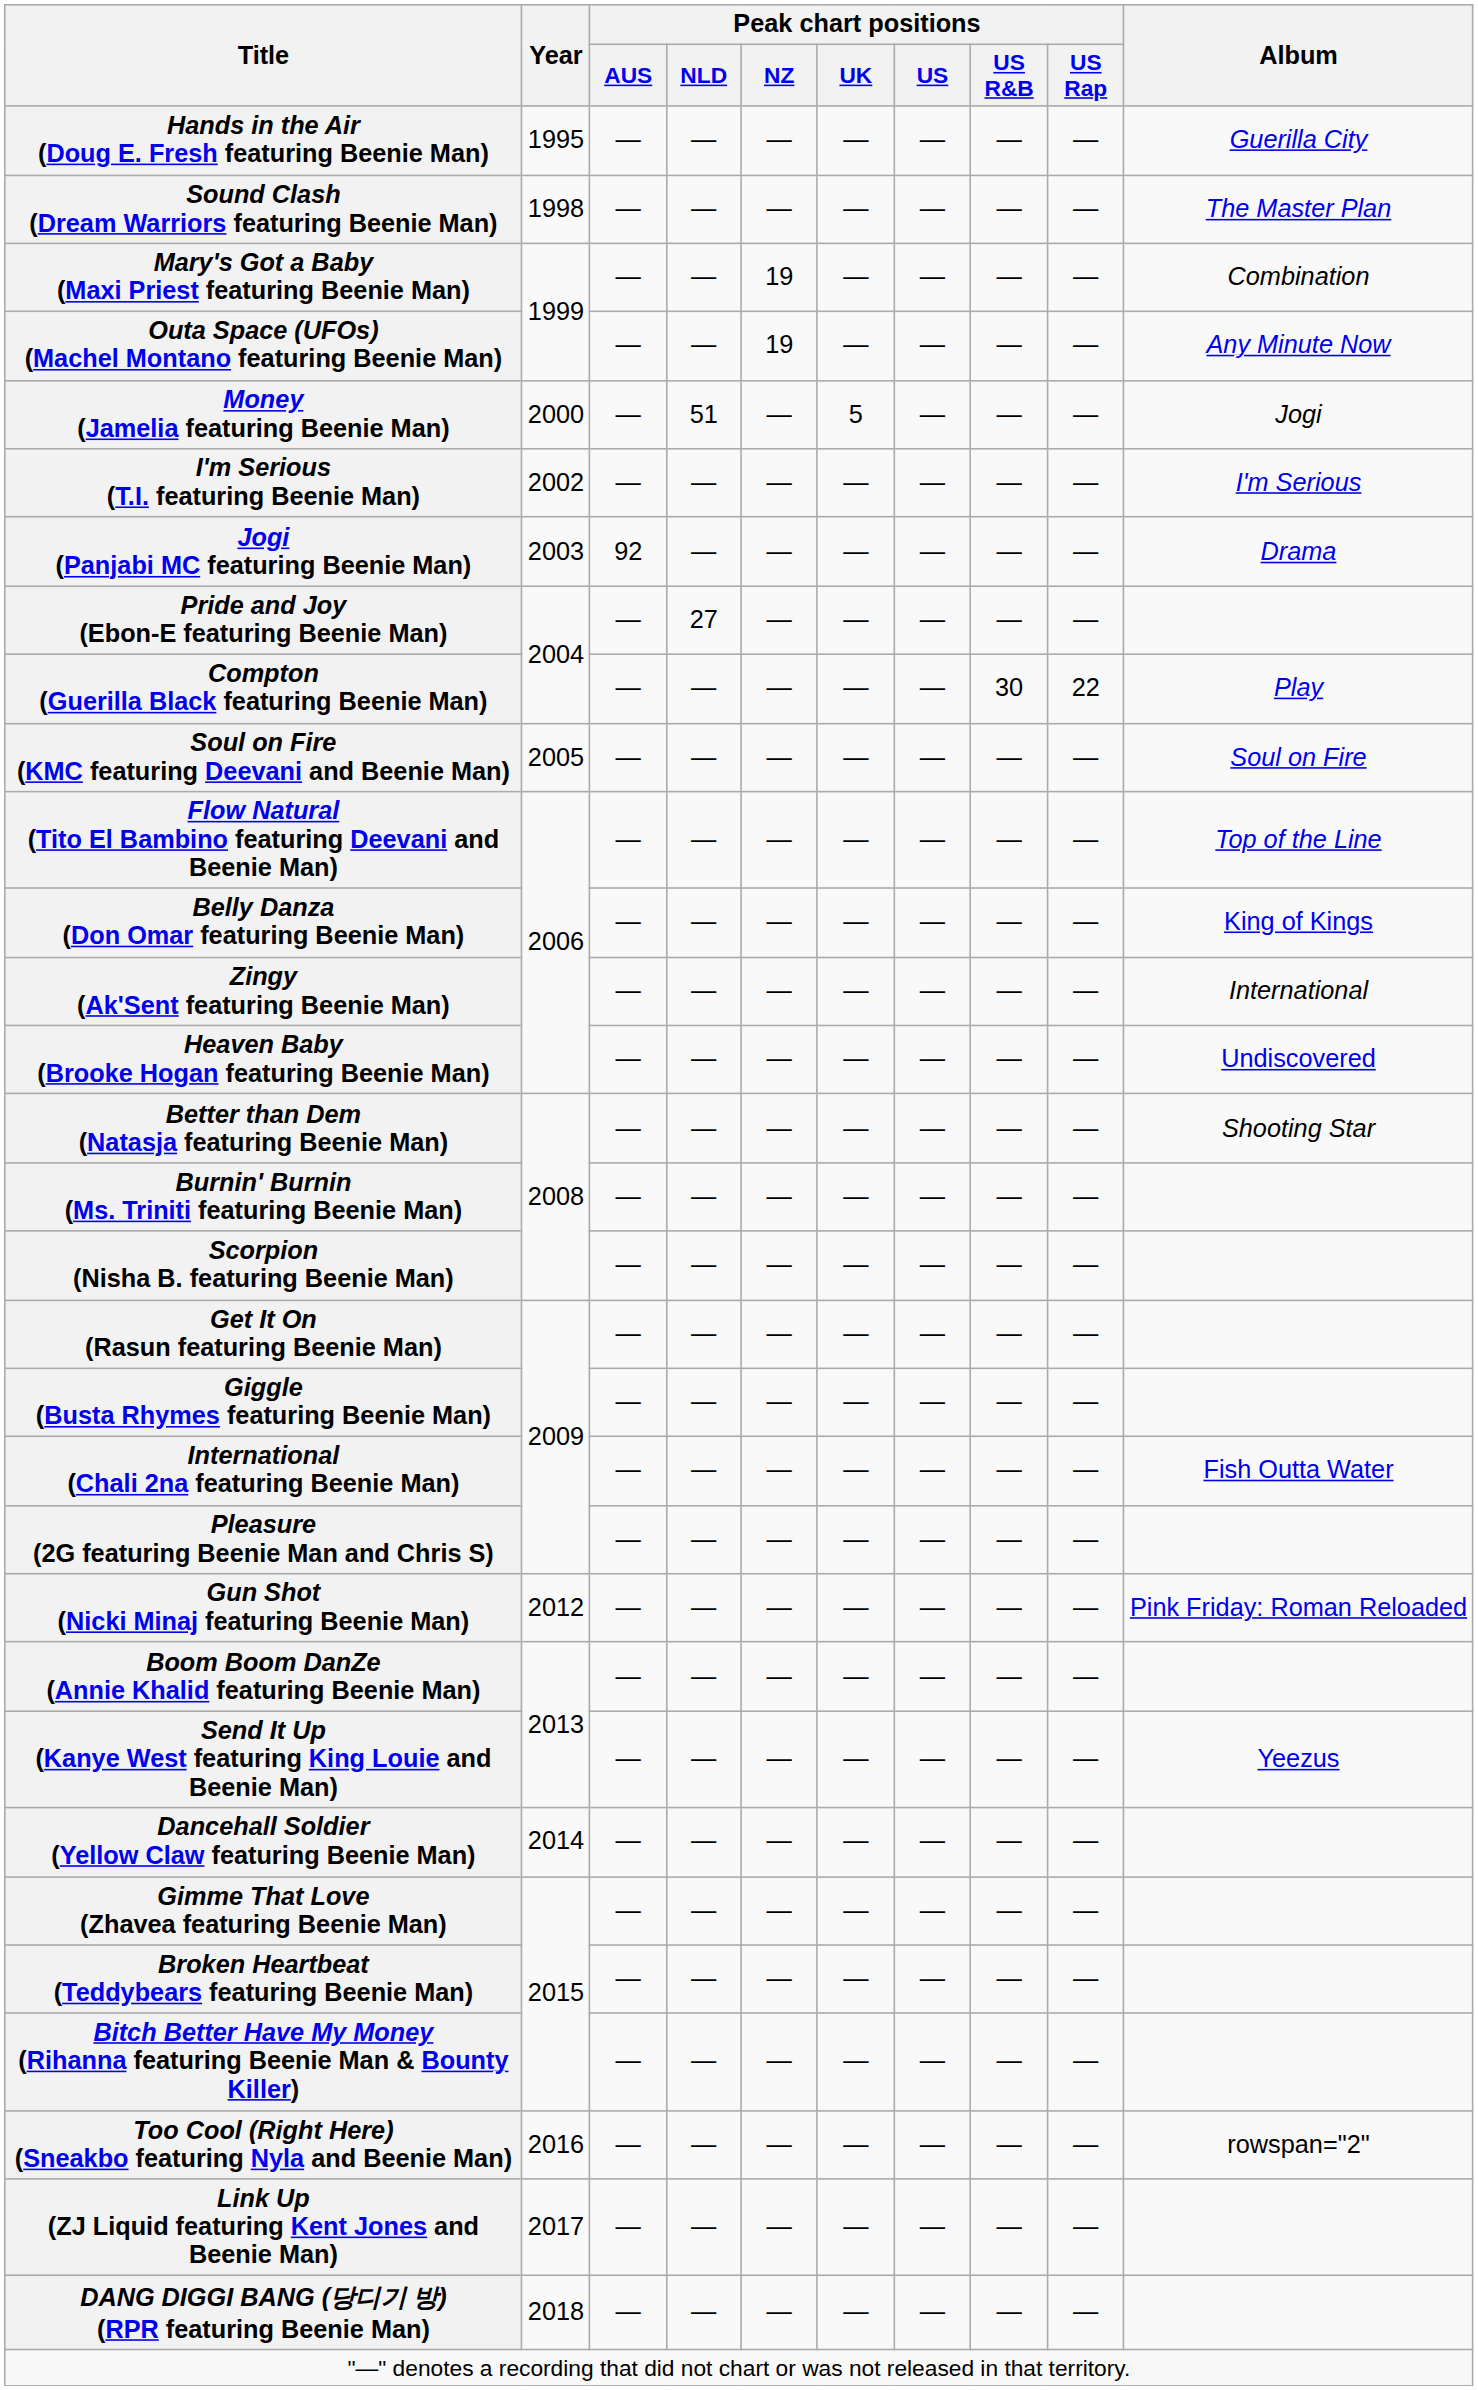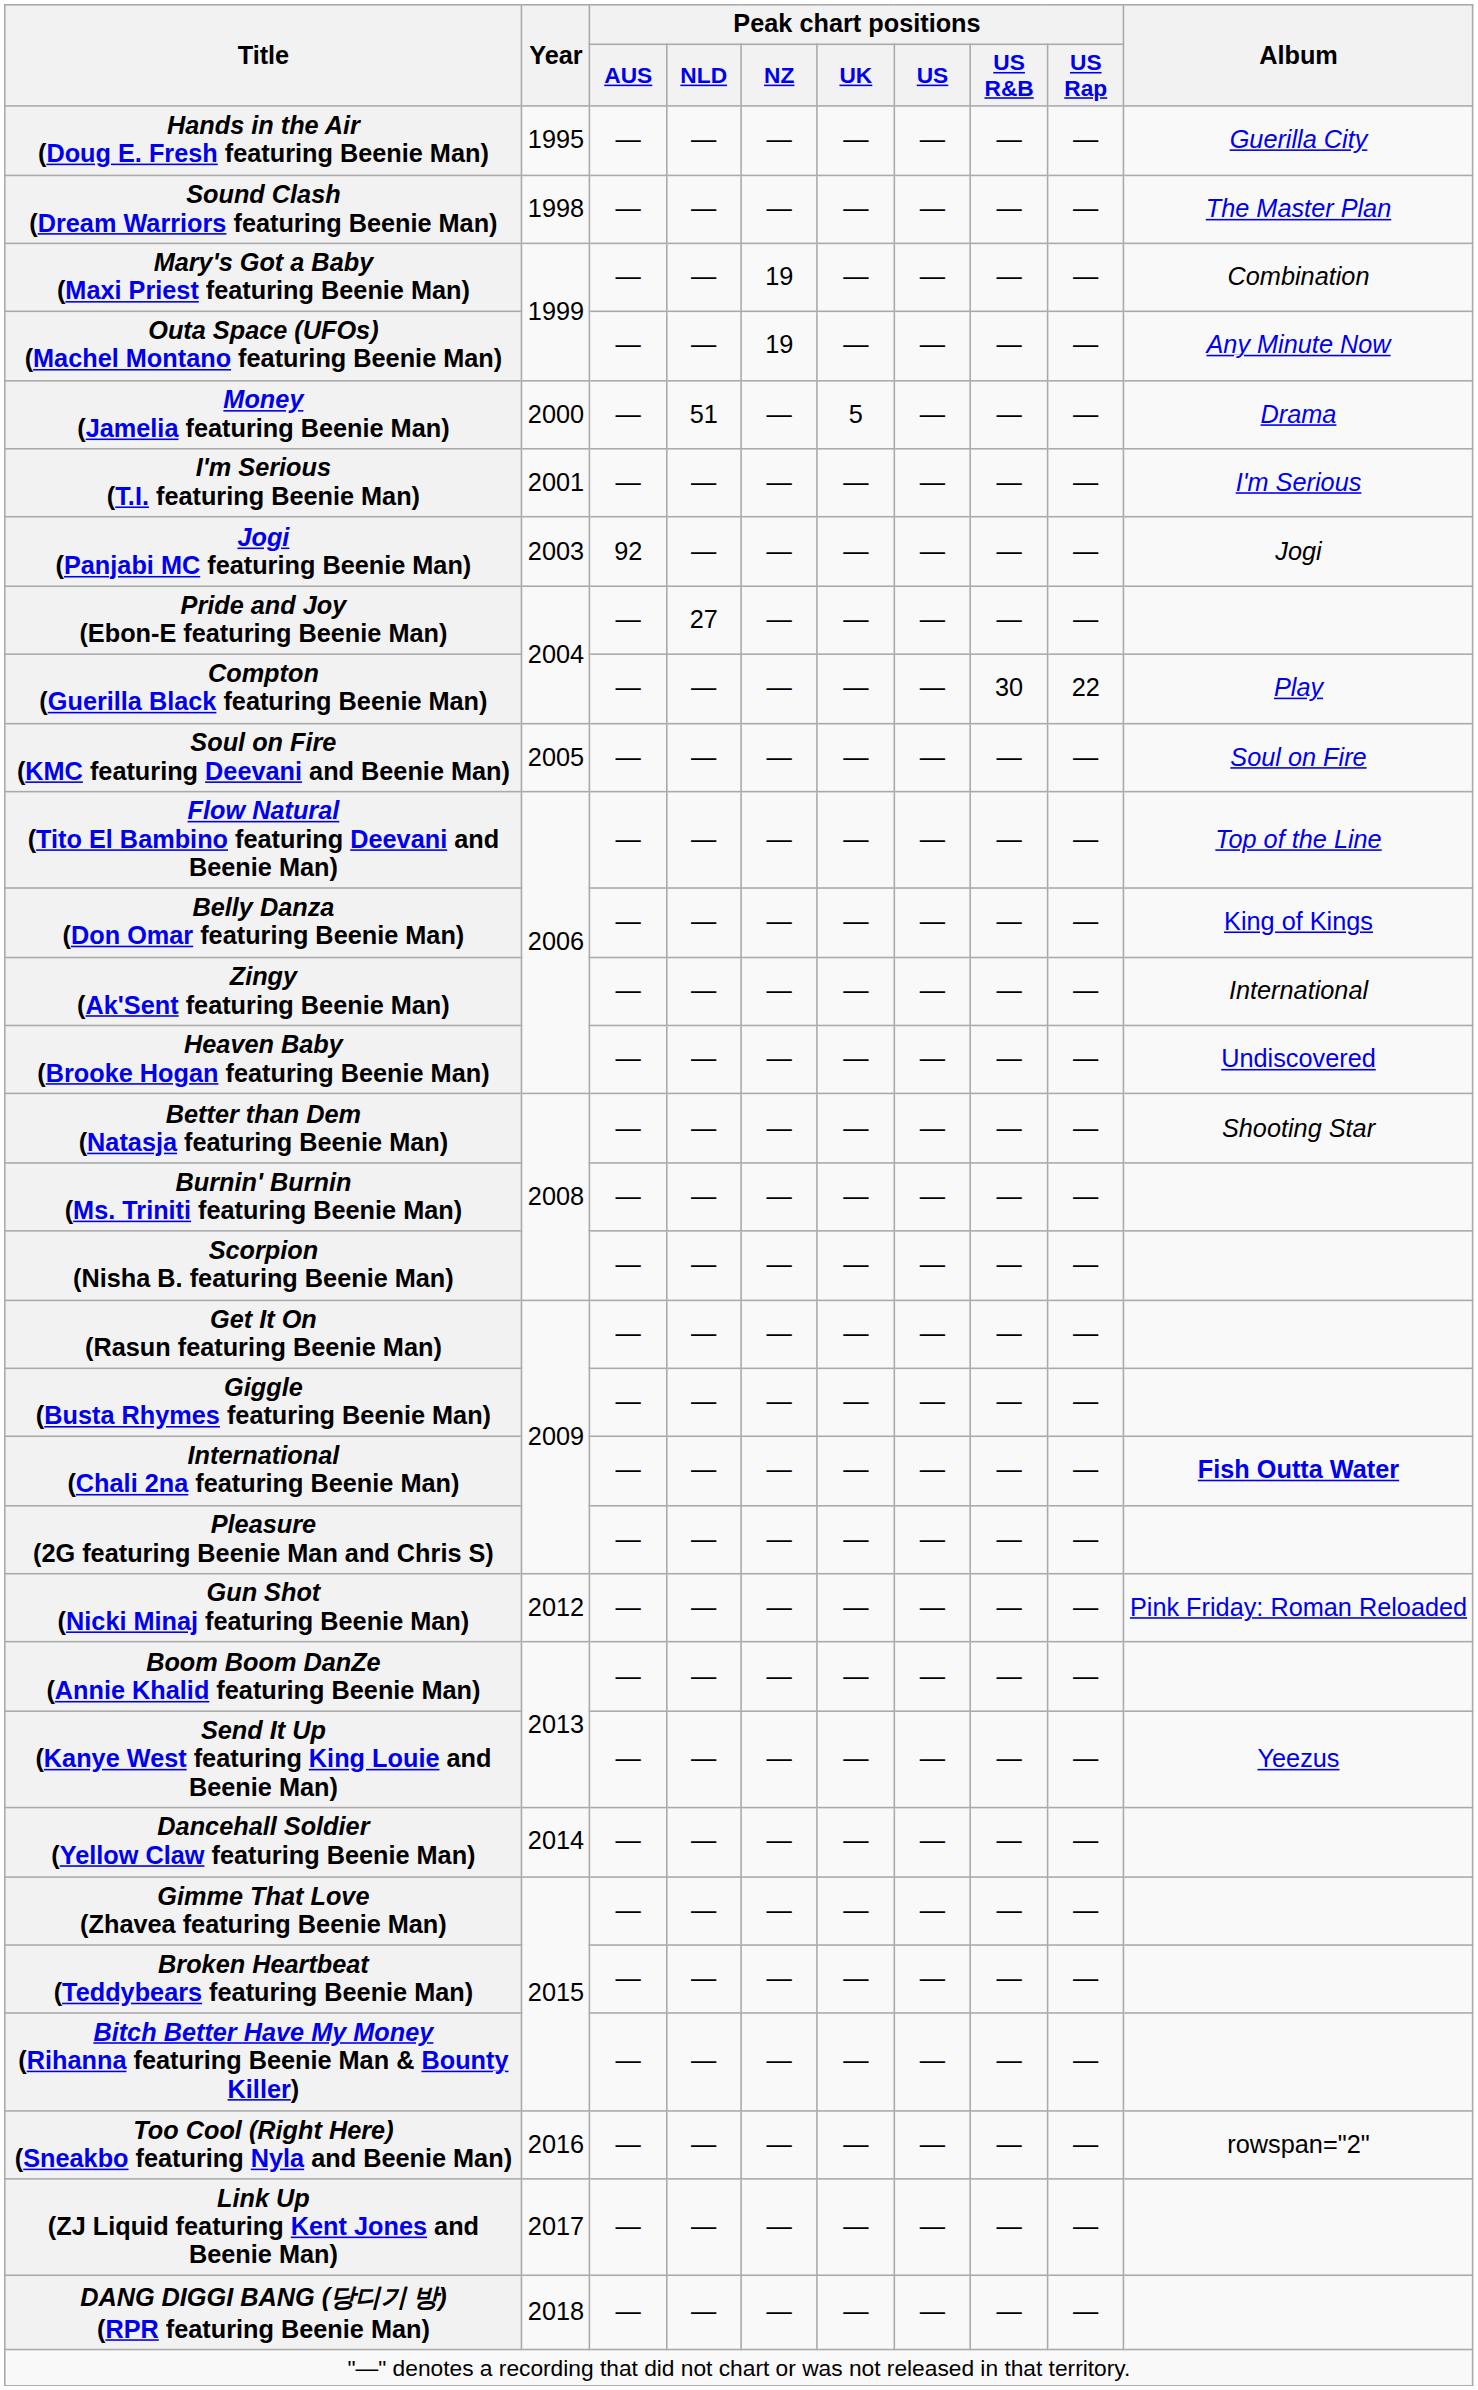Money (Jamelia featuring Beenie Man) | Album: Jogi -> Drama
I'm Serious (T.I. featuring Beenie Man) | Year: 2002 -> 2001
Jogi (Panjabi MC featuring Beenie Man) | Album: Drama -> Jogi
International (Chali 2na featuring Beenie Man) | Album: normal -> bold
